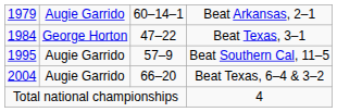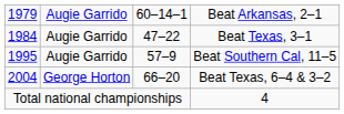Beat Texas, 3–1 | column 2: George Horton -> Augie Garrido
Beat Texas, 6–4 & 3–2 | column 2: Augie Garrido -> George Horton
